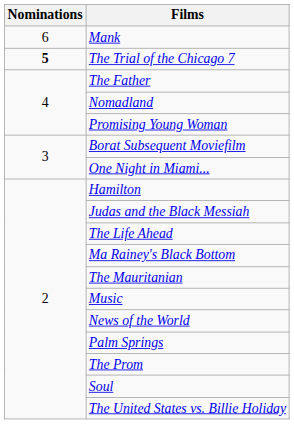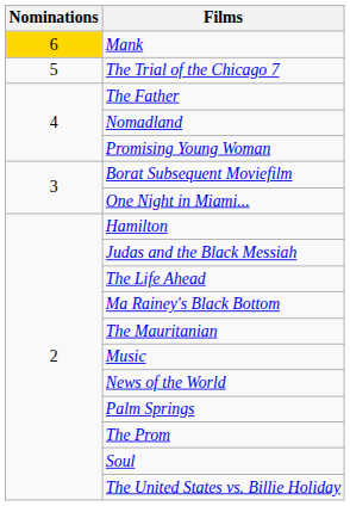Mank | Nominations: no background -> gold background
The Trial of the Chicago 7 | Nominations: bold -> normal
